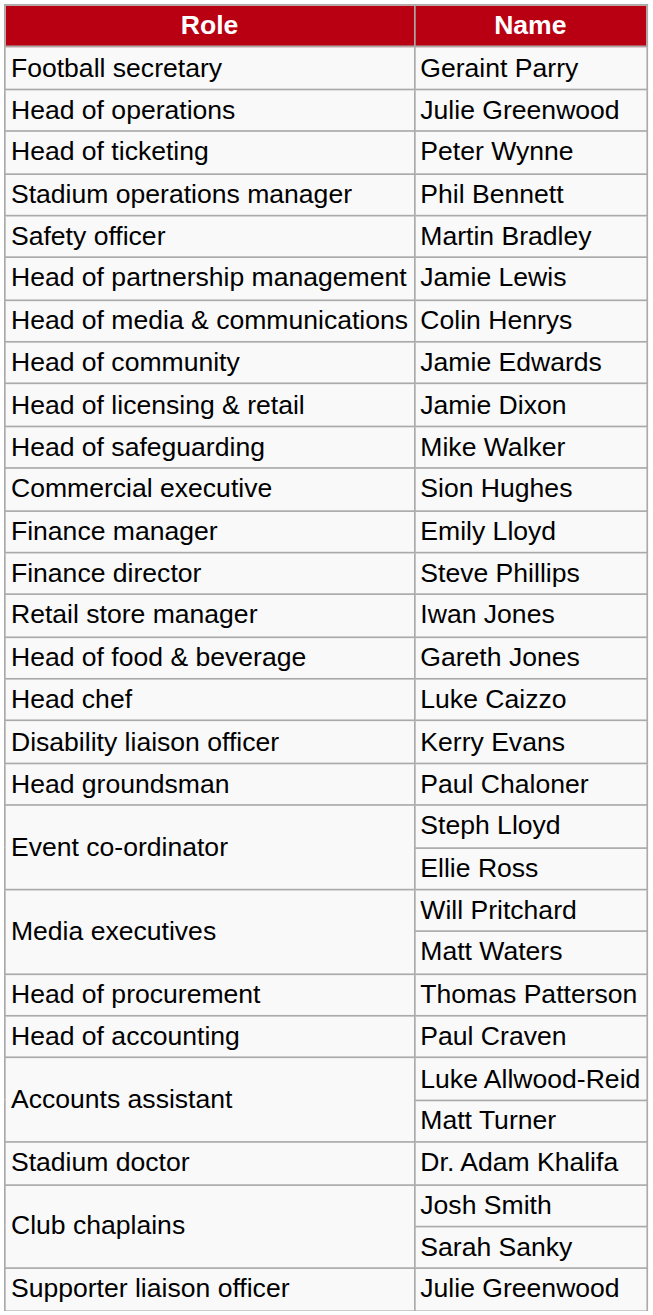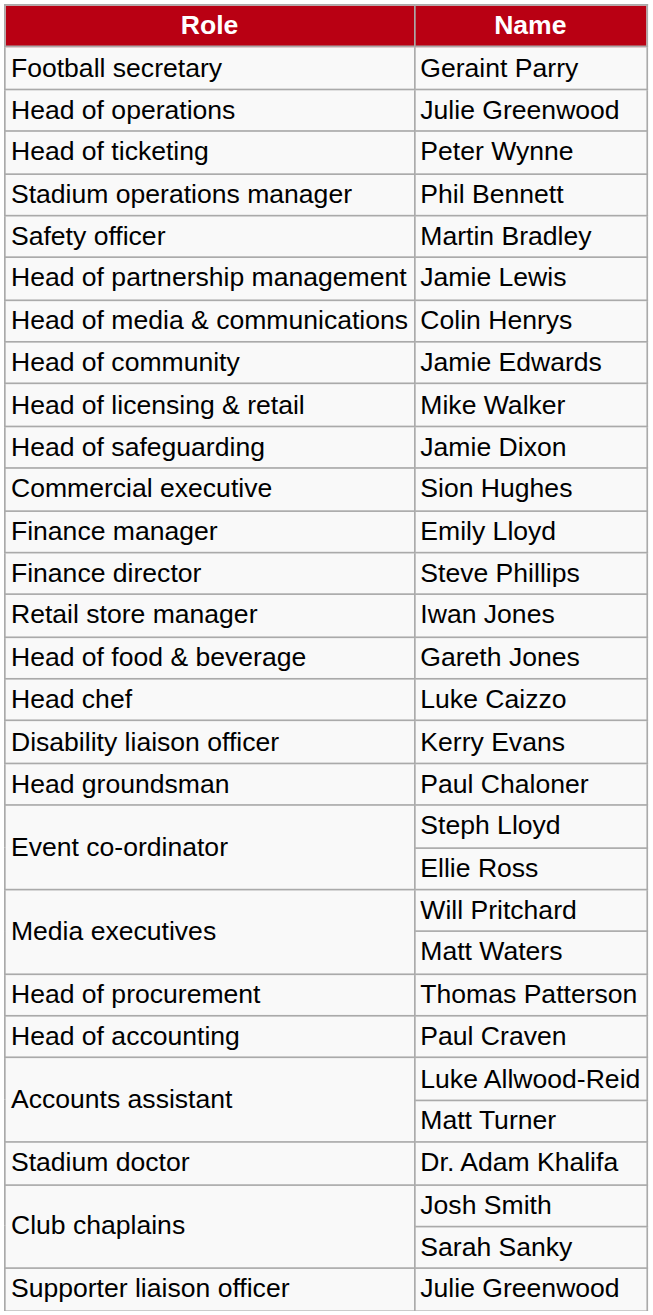row 10 | Name: Jamie Dixon -> Mike Walker
row 11 | Name: Mike Walker -> Jamie Dixon
